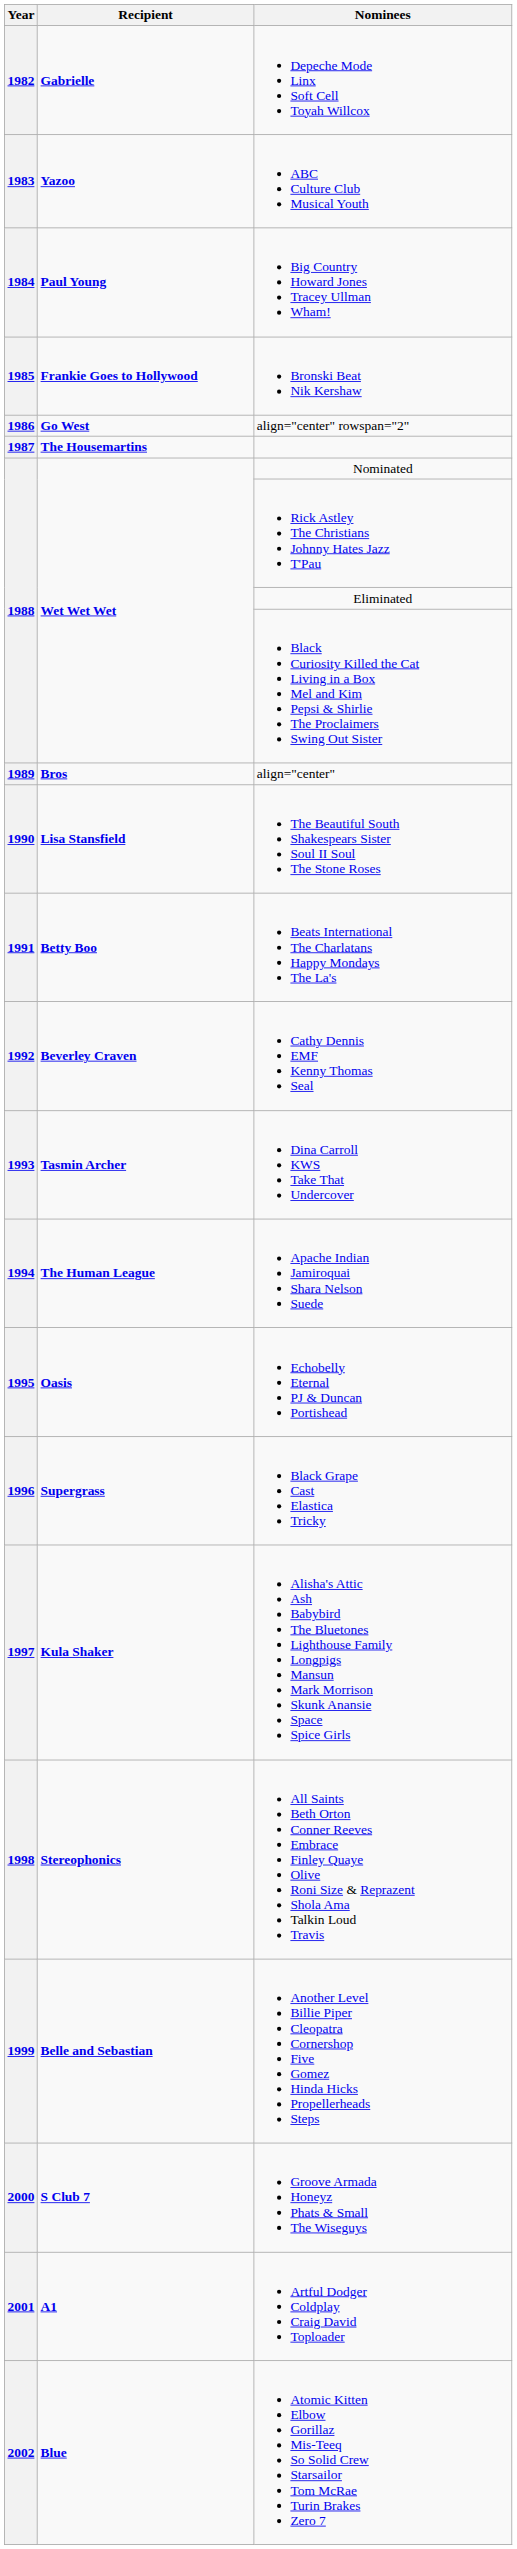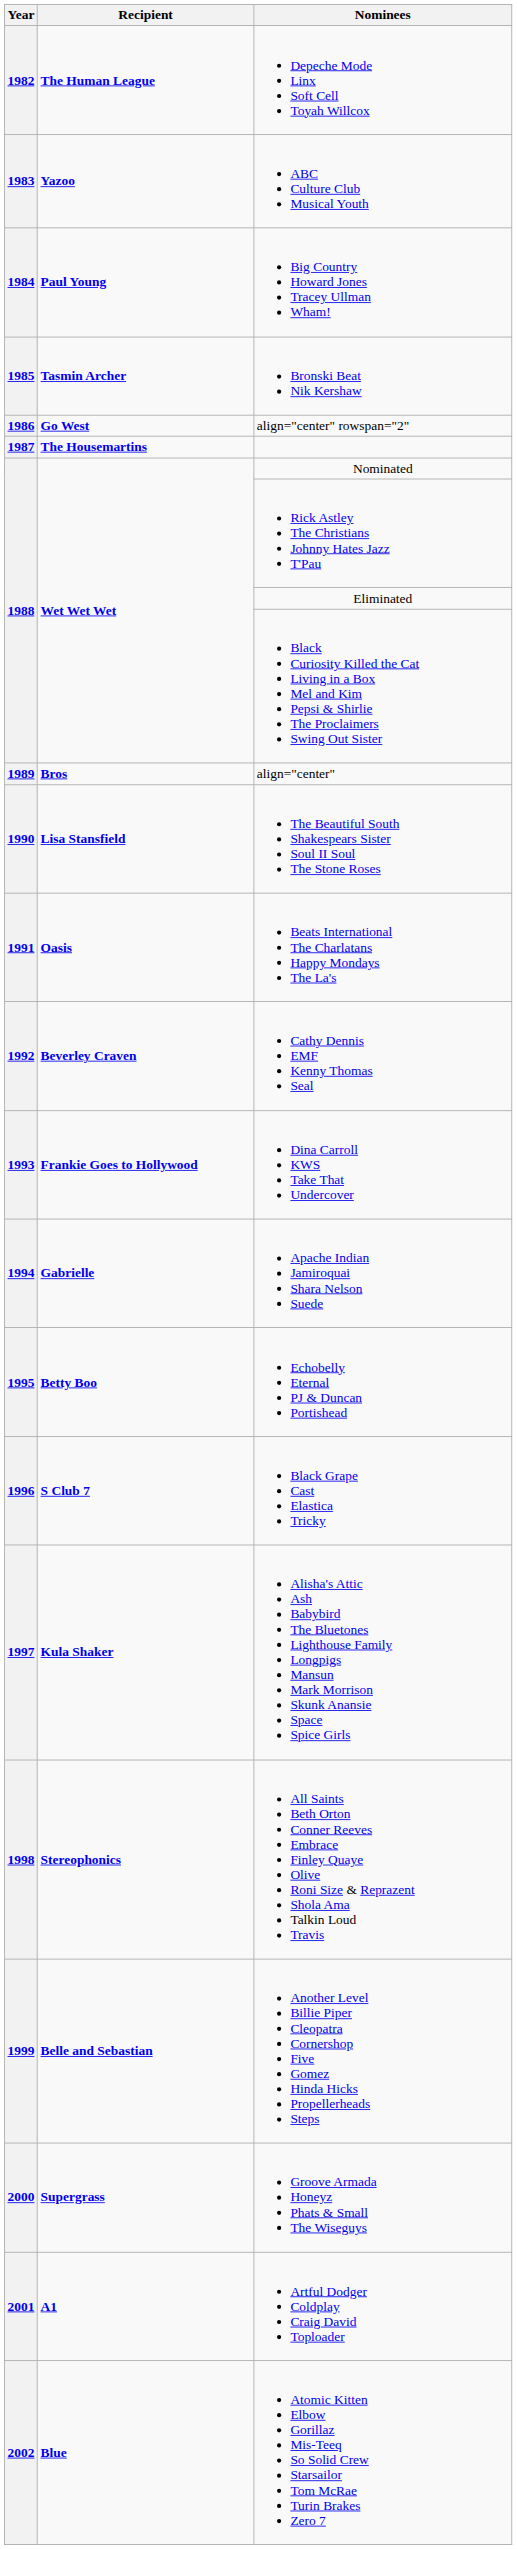Depeche Mode Linx Soft Cell Toyah Willcox | Recipient: Gabrielle -> The Human League
Bronski Beat Nik Kershaw | Recipient: Frankie Goes to Hollywood -> Tasmin Archer
Beats International The Charlatans Happy Mondays The La's | Recipient: Betty Boo -> Oasis
Dina Carroll KWS Take That Undercover | Recipient: Tasmin Archer -> Frankie Goes to Hollywood
Apache Indian Jamiroquai Shara Nelson Suede | Recipient: The Human League -> Gabrielle
Echobelly Eternal PJ & Duncan Portishead | Recipient: Oasis -> Betty Boo
Black Grape Cast Elastica Tricky | Recipient: Supergrass -> S Club 7
Groove Armada Honeyz Phats & Small The Wiseguys | Recipient: S Club 7 -> Supergrass
